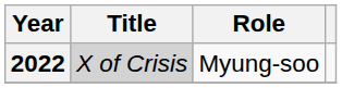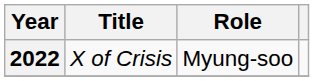2022 | Title: lightgrey background -> no background
